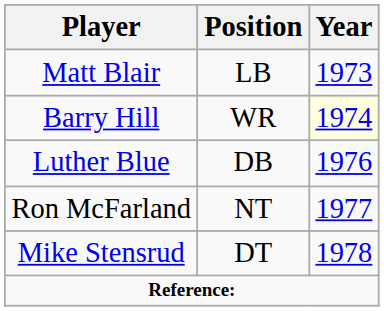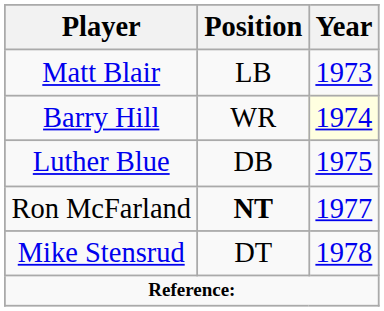Luther Blue | Year: 1976 -> 1975
Ron McFarland | Position: normal -> bold
